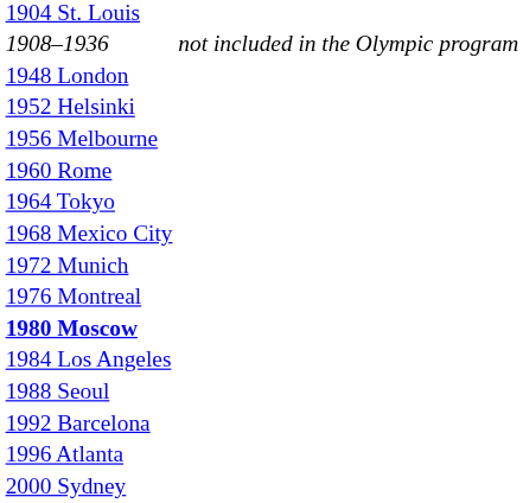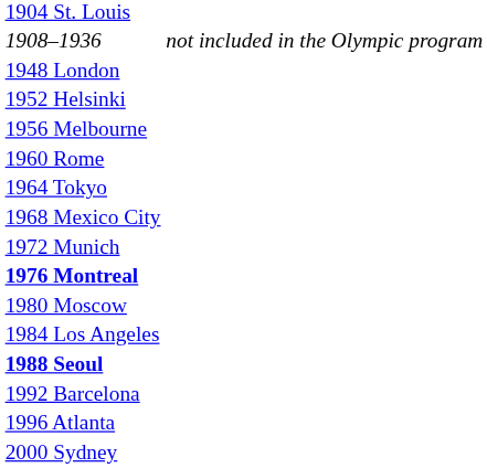1976 Montreal | column 1: normal -> bold
1980 Moscow | column 1: bold -> normal
1988 Seoul | column 1: normal -> bold
